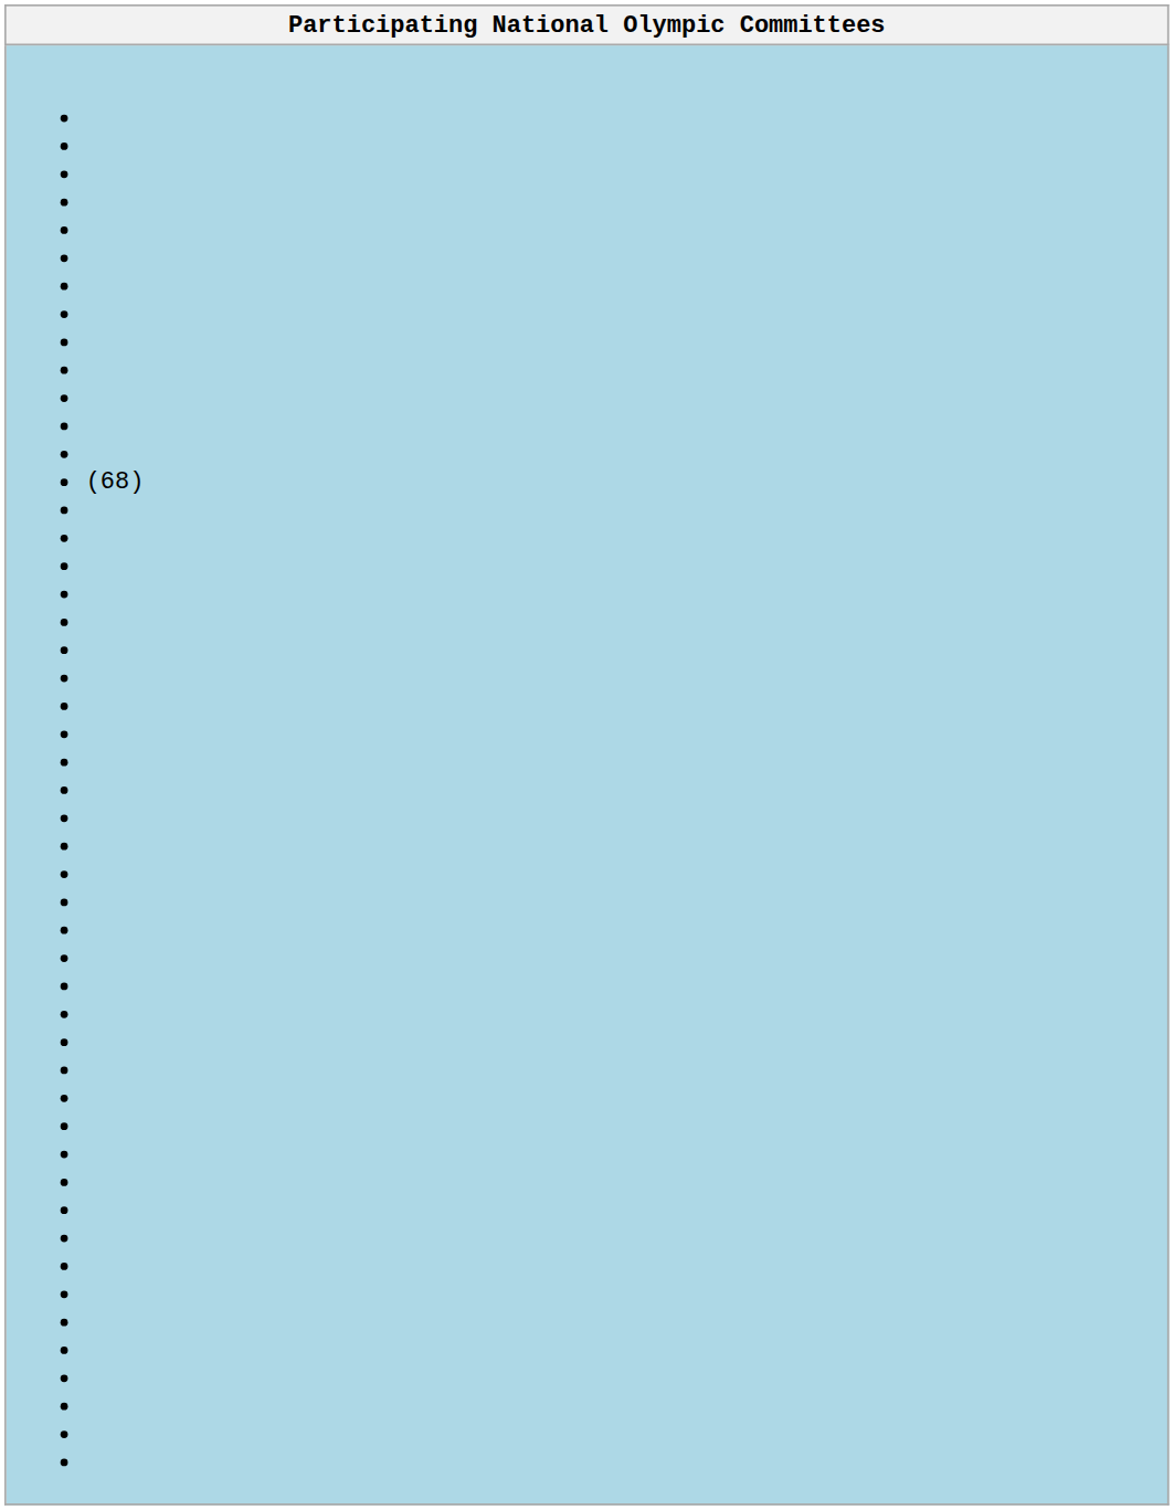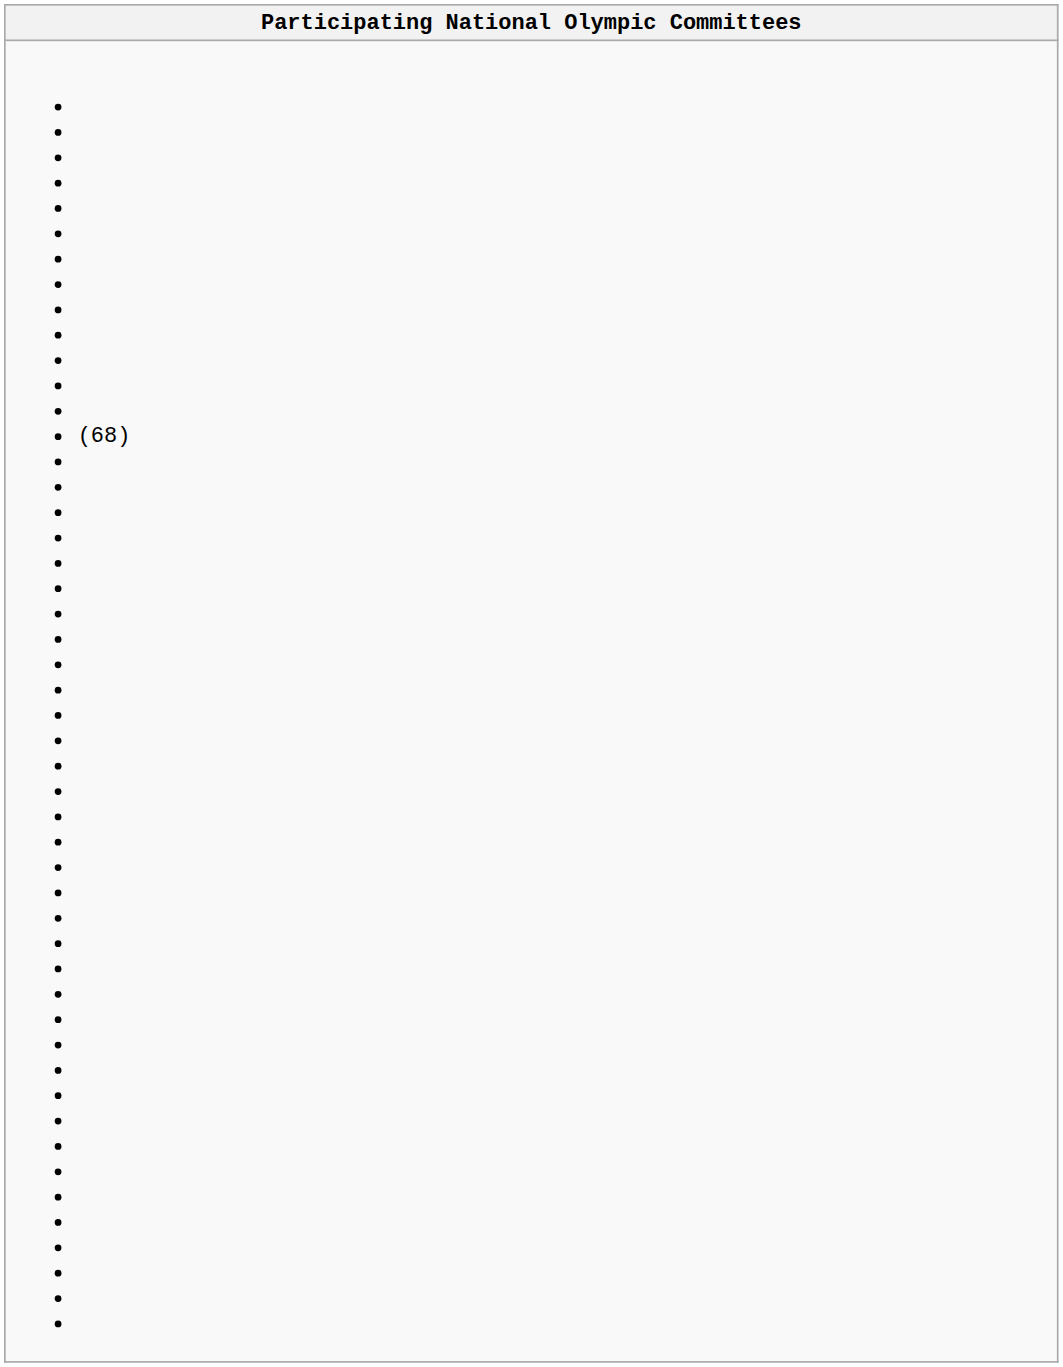row 2 | column 1: lightblue background -> no background
